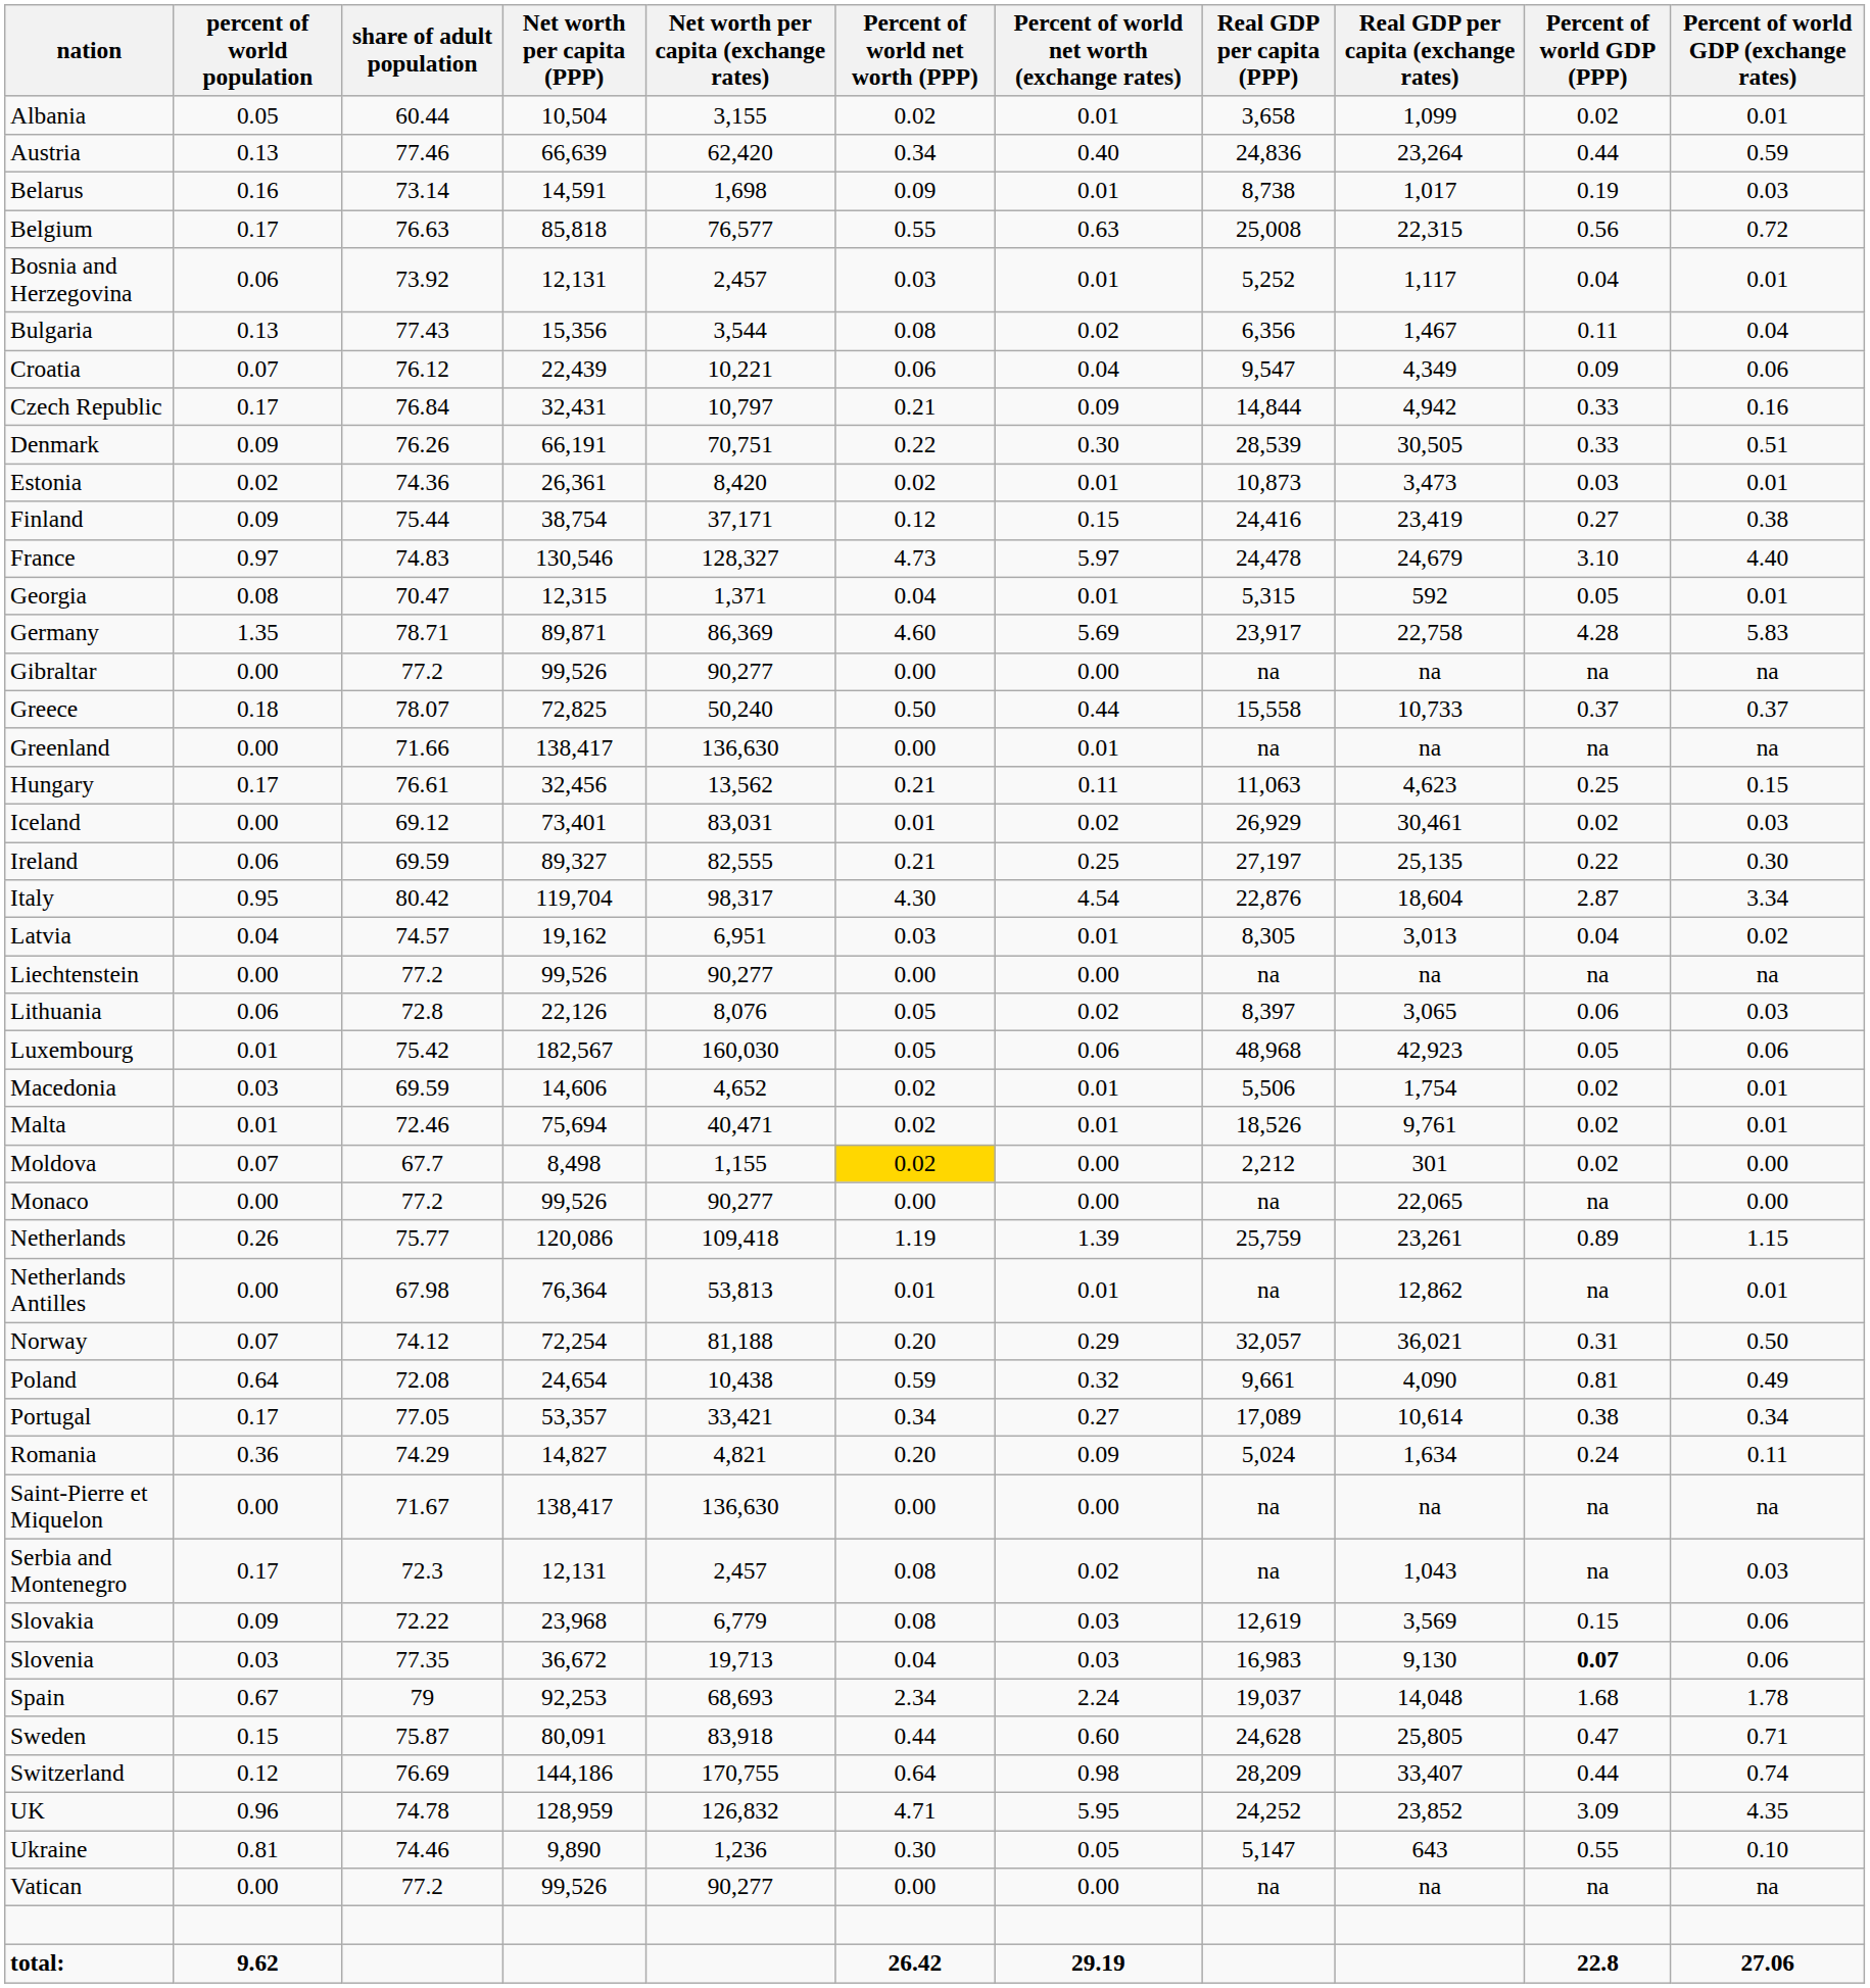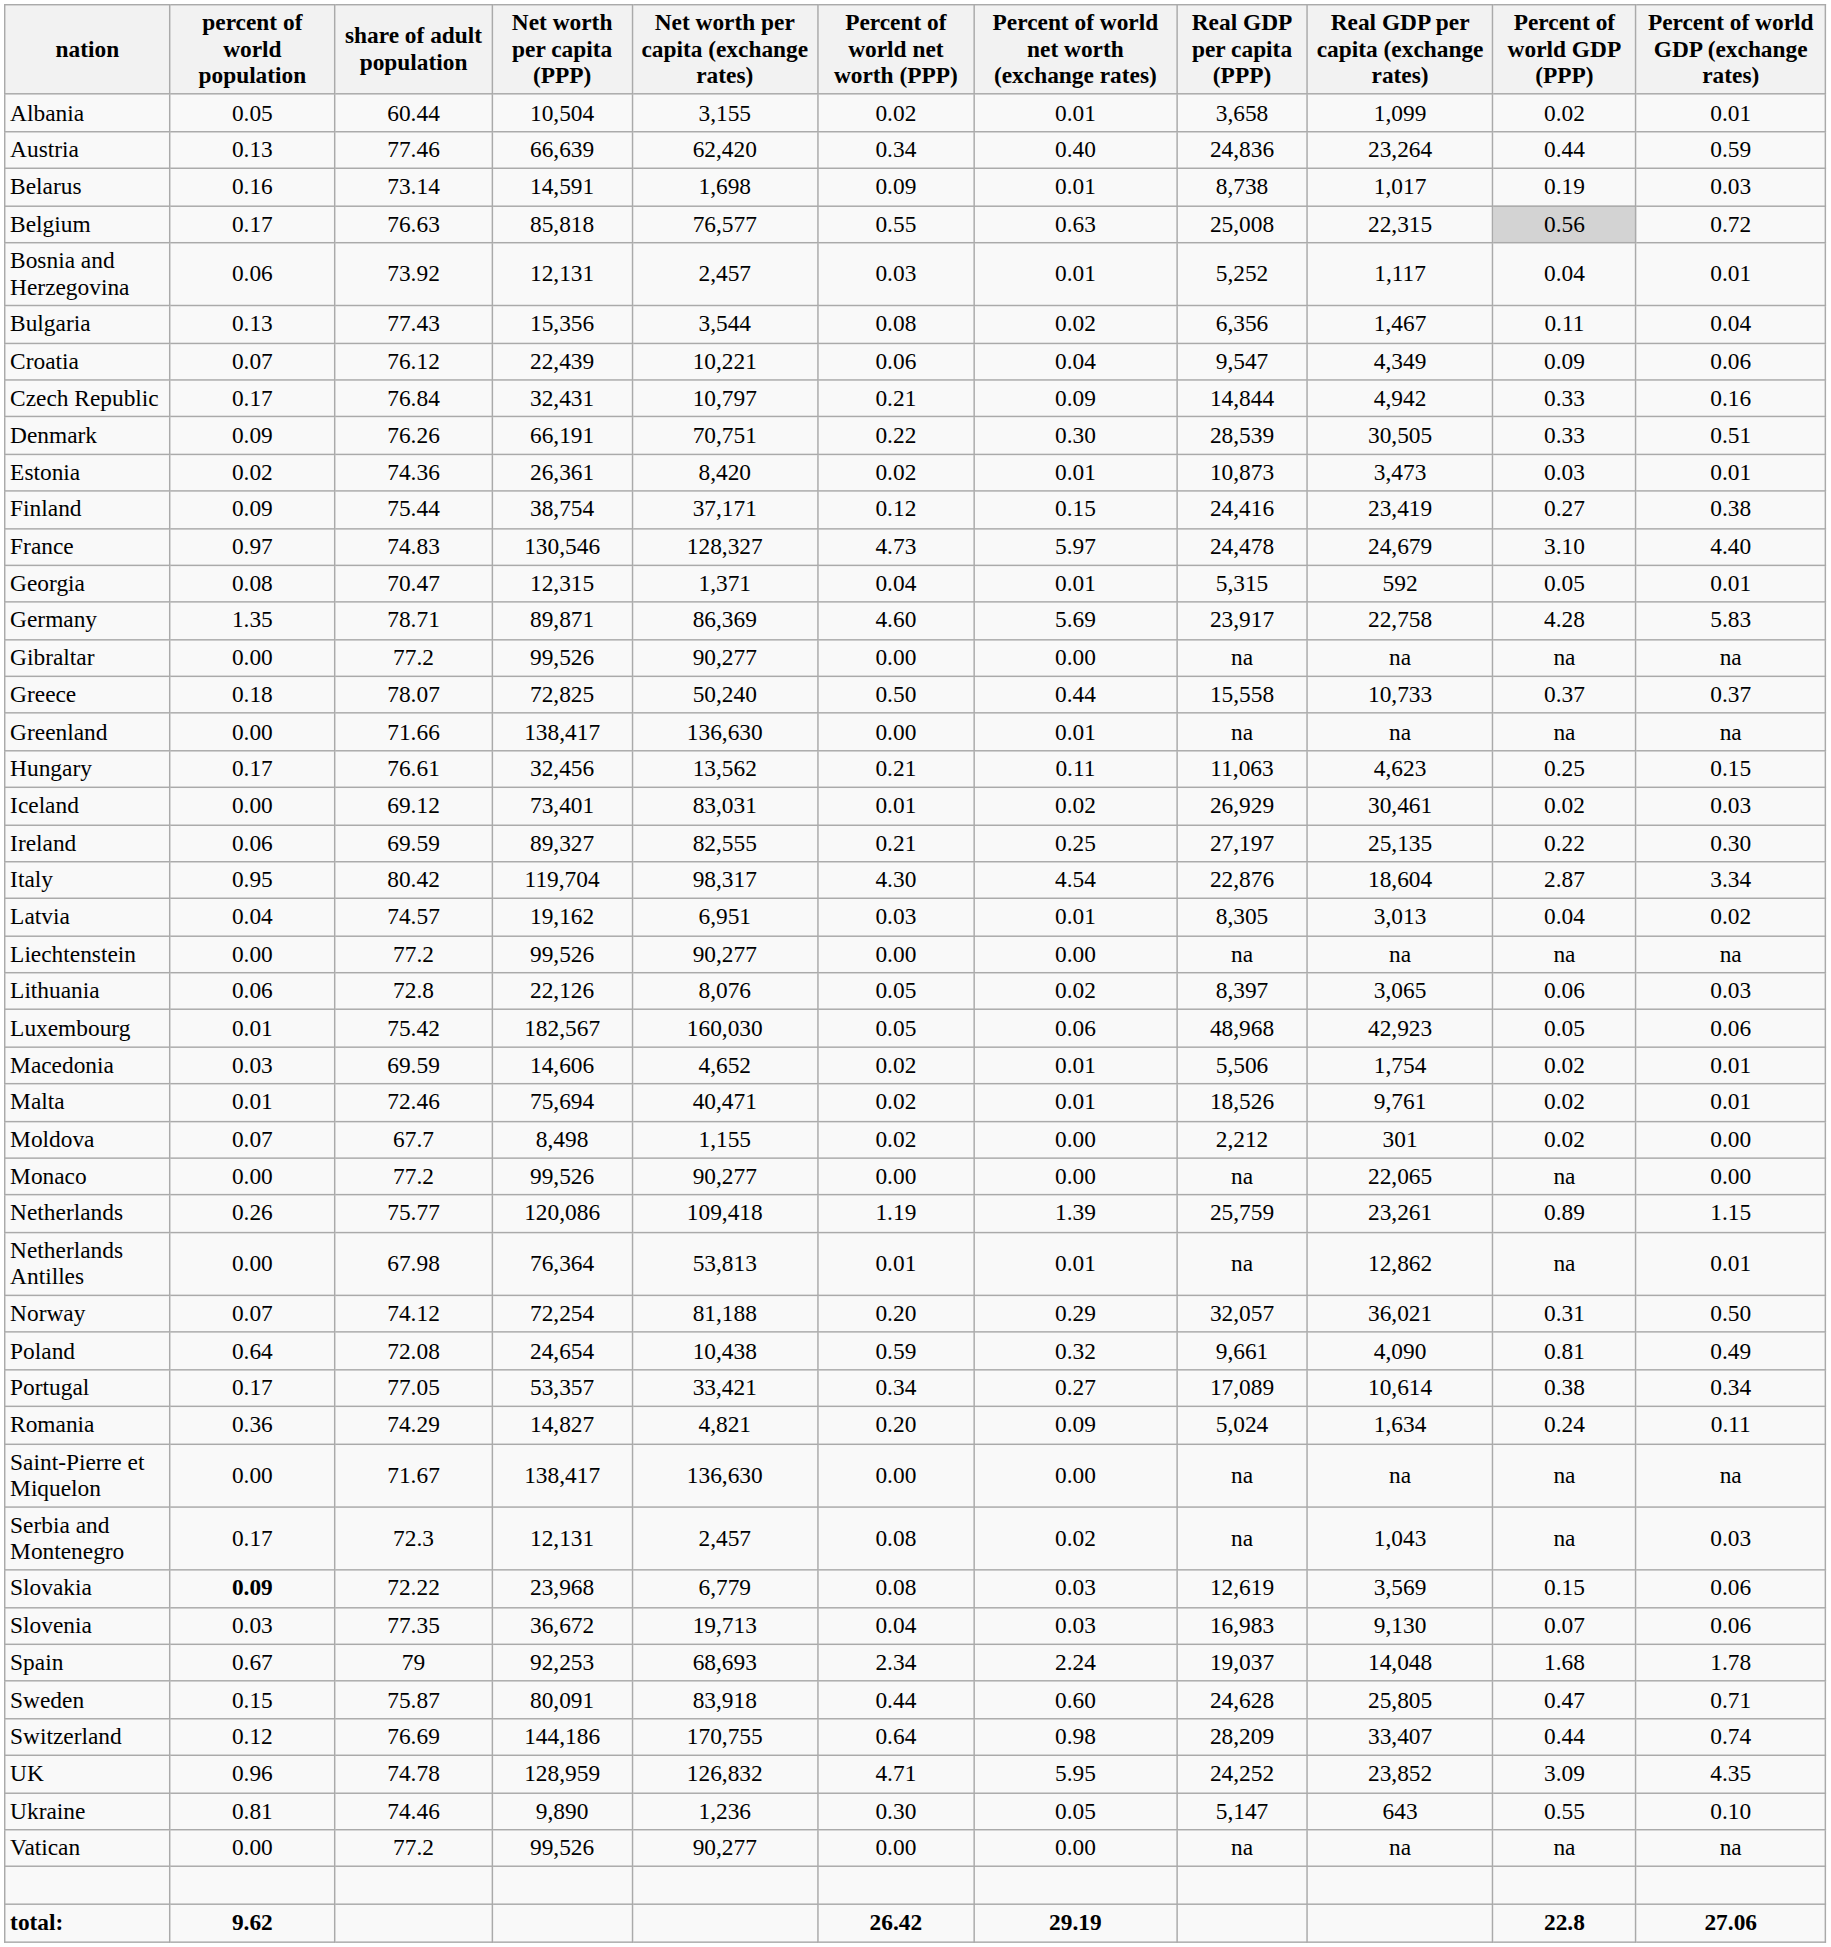Belgium | Percent of world GDP (PPP): no background -> lightgrey background
Moldova | Percent of world net worth (PPP): gold background -> no background
Slovakia | percent of world population: normal -> bold
Slovenia | Percent of world GDP (PPP): bold -> normal
